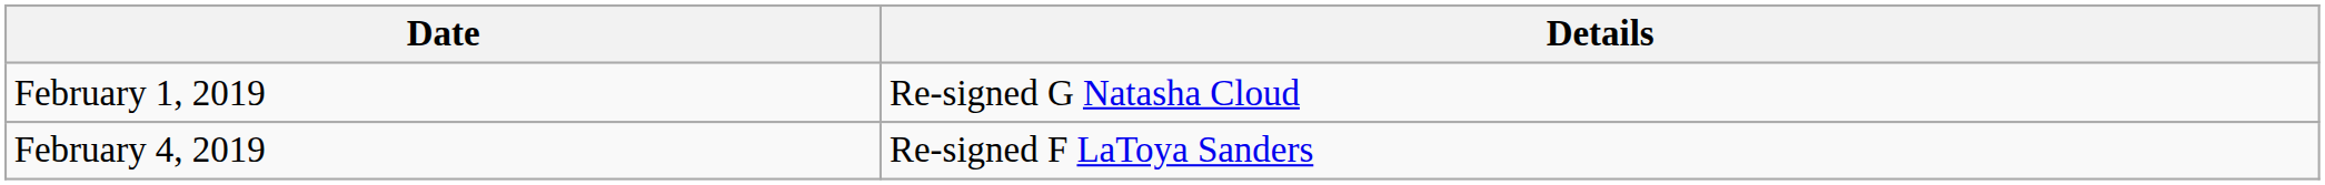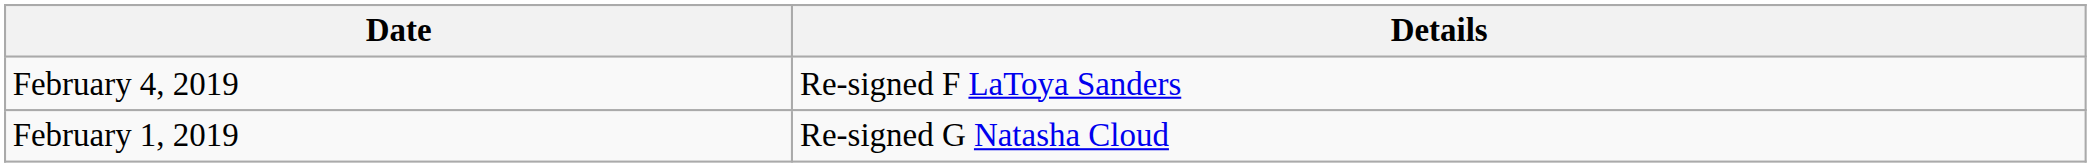rows swapped: February 1, 2019 <-> February 4, 2019
